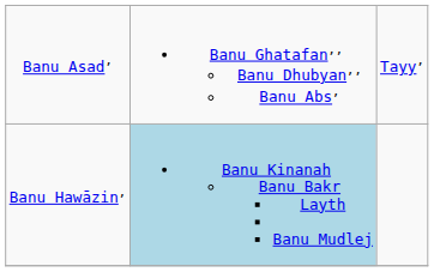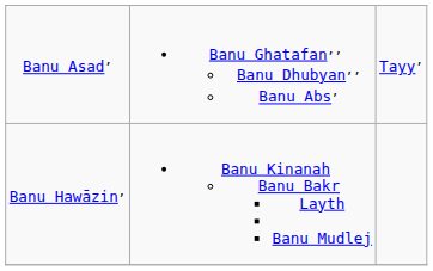Banu Hawāzin, | column 2: lightblue background -> no background
